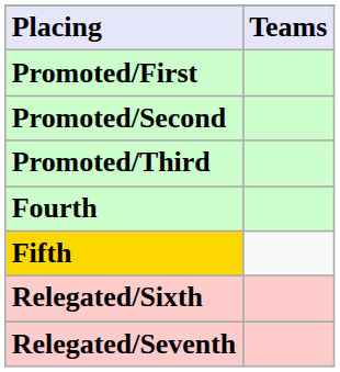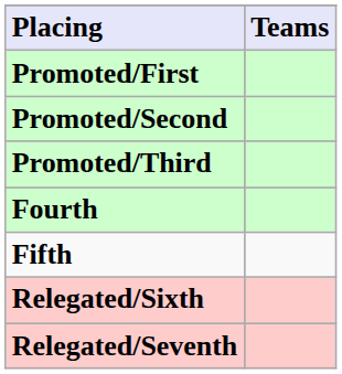Fifth | Placing: gold background -> no background
